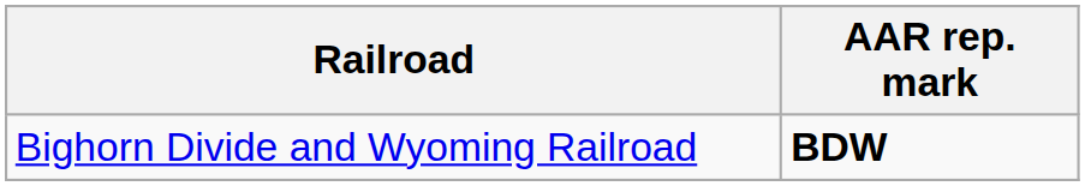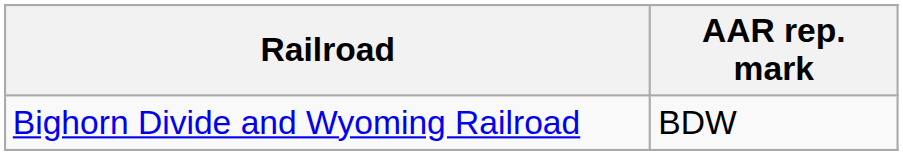Bighorn Divide and Wyoming Railroad | AAR rep. mark: bold -> normal
